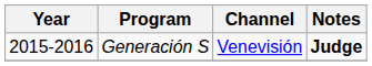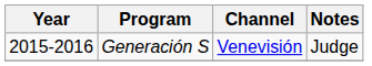Generación S | Notes: bold -> normal
